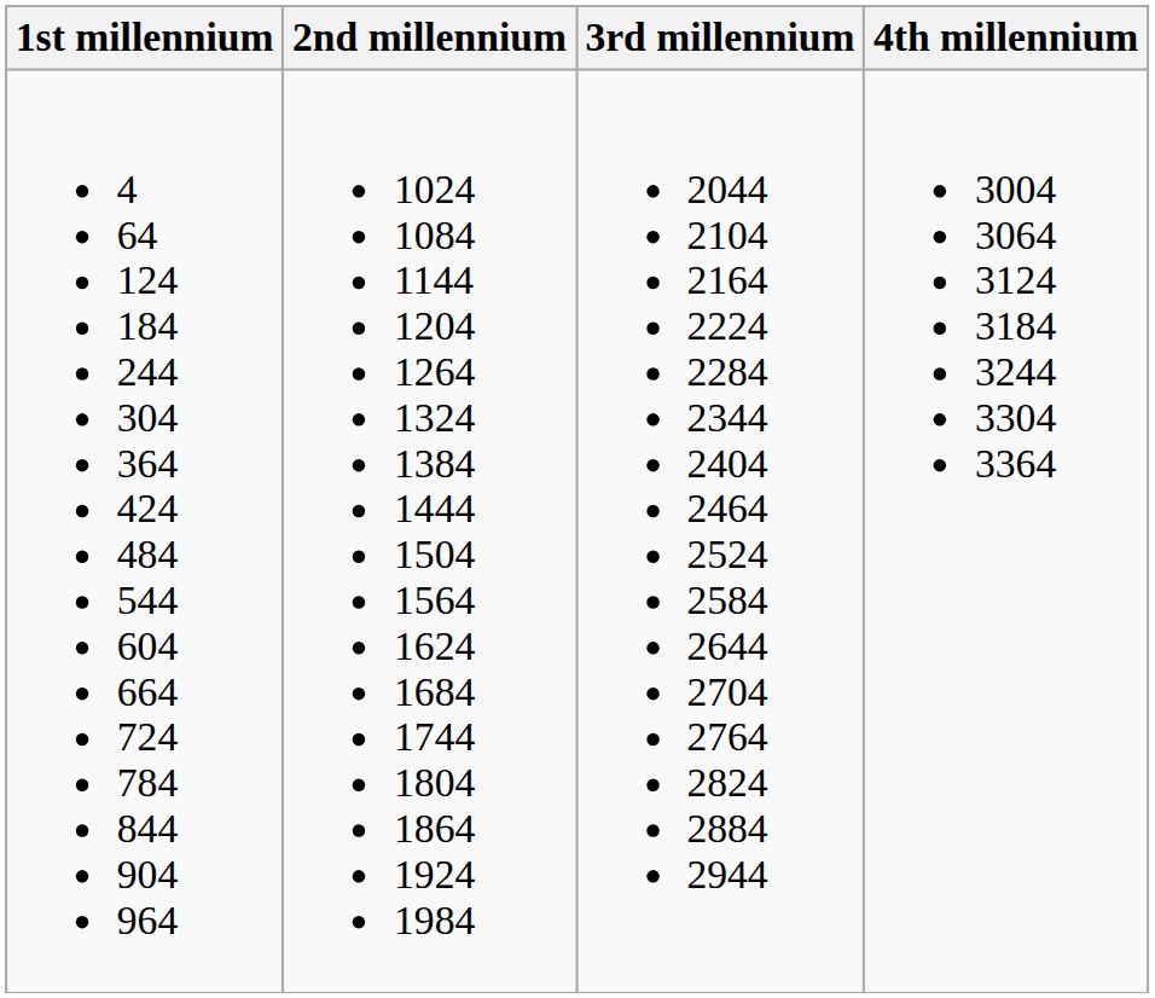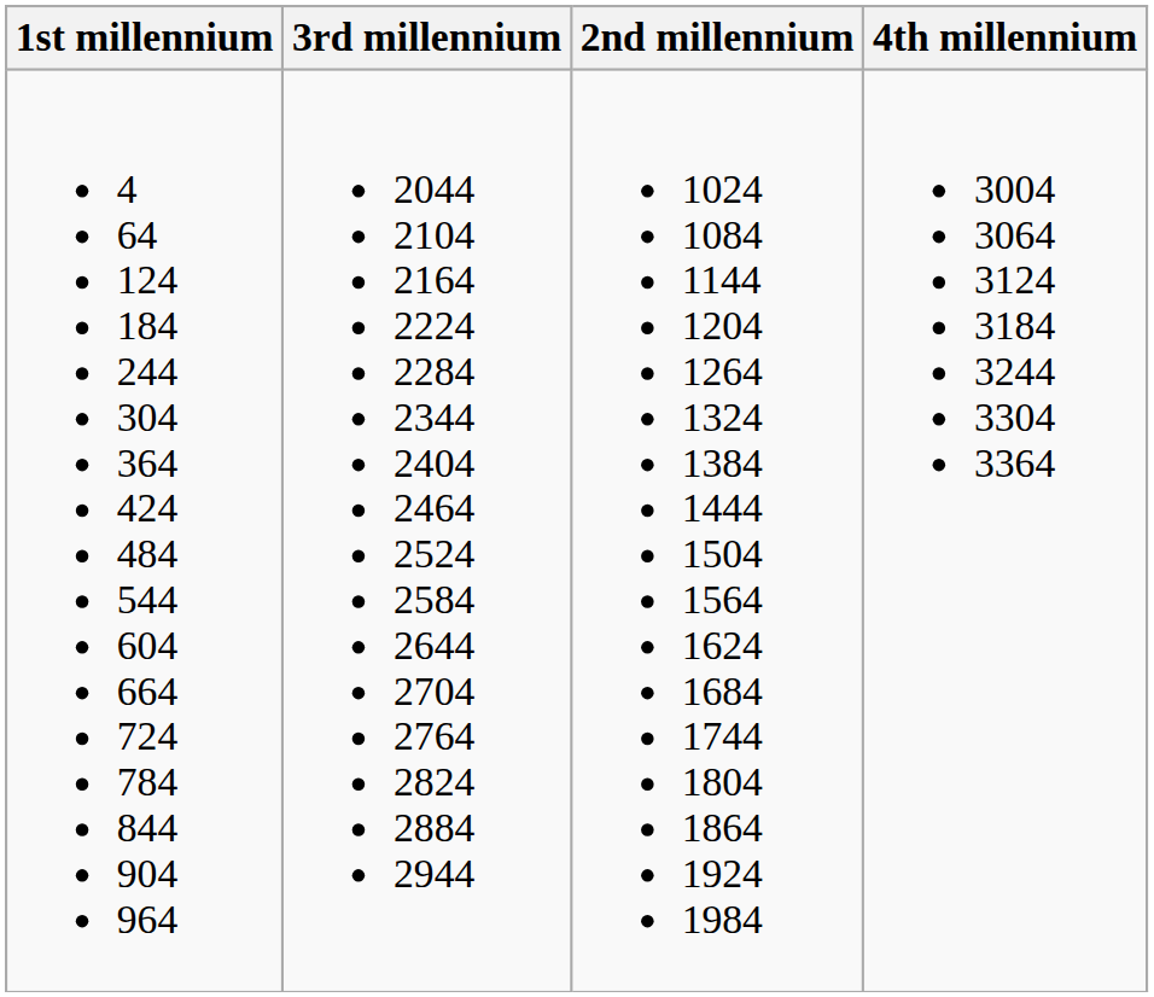columns swapped: 2nd millennium <-> 3rd millennium
